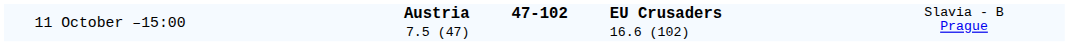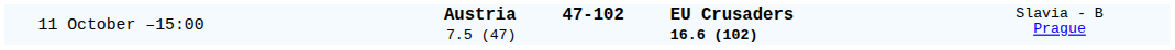7.5 (47) | column 4: normal -> bold
